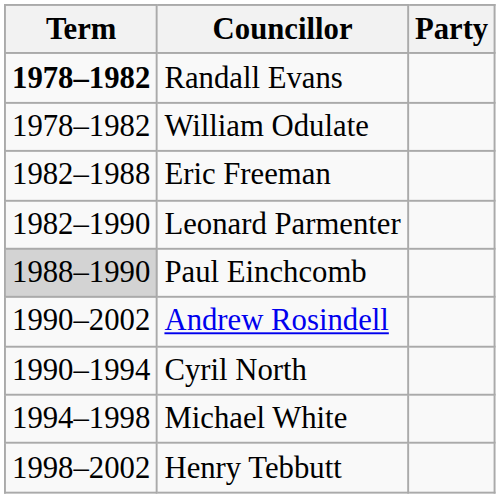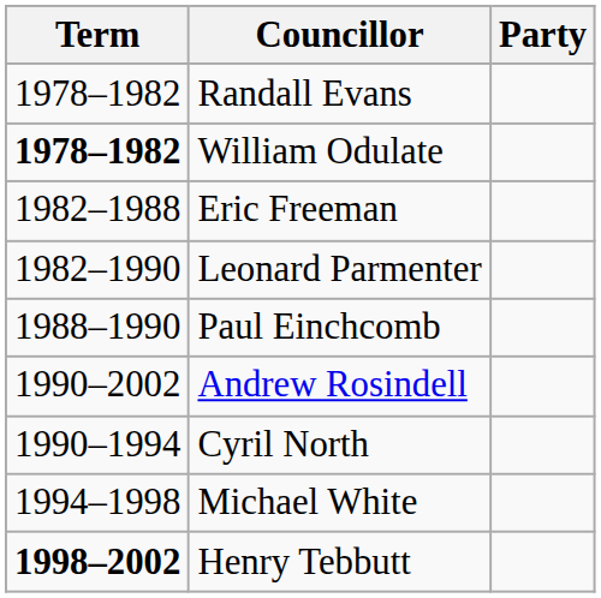Randall Evans | Term: bold -> normal
William Odulate | Term: normal -> bold
Paul Einchcomb | Term: lightgrey background -> no background
Henry Tebbutt | Term: normal -> bold
